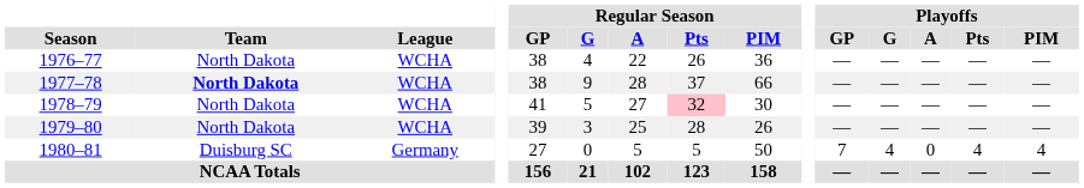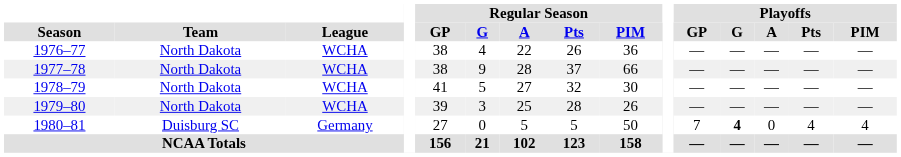1977–78 | Team: bold -> normal
1978–79 | Regular Season / Pts: pink background -> no background
1980–81 | Playoffs / G: normal -> bold
